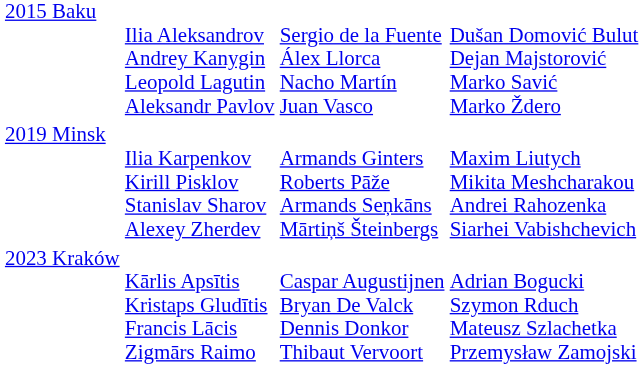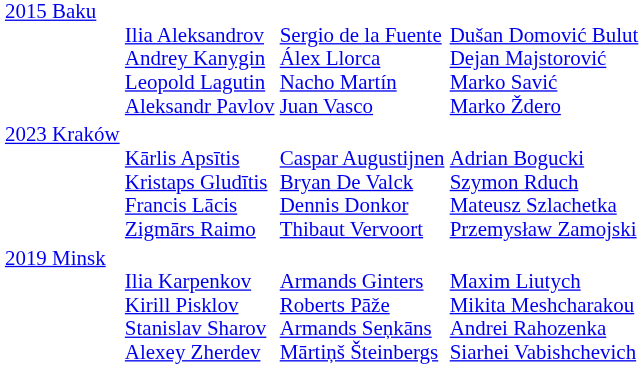rows swapped: 2019 Minsk <-> 2023 Kraków
